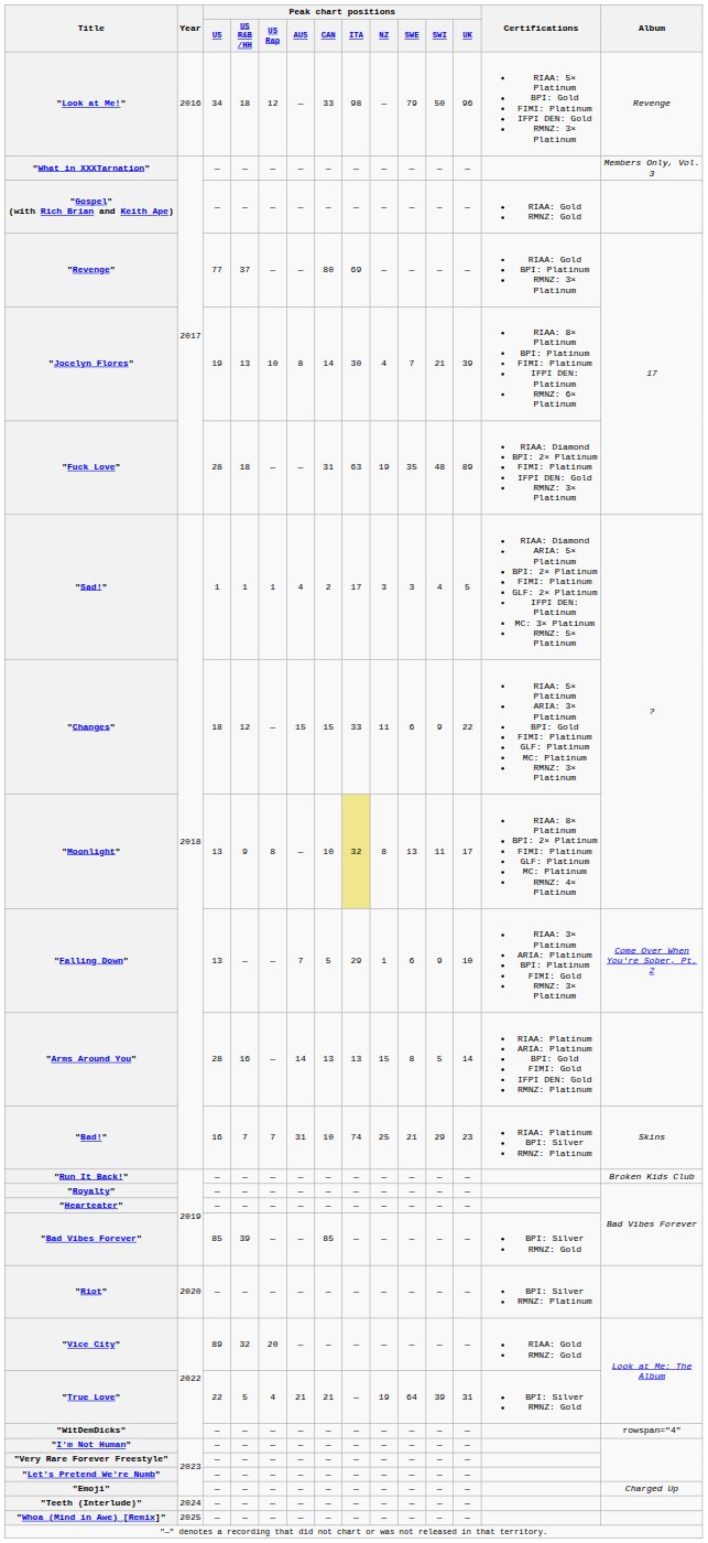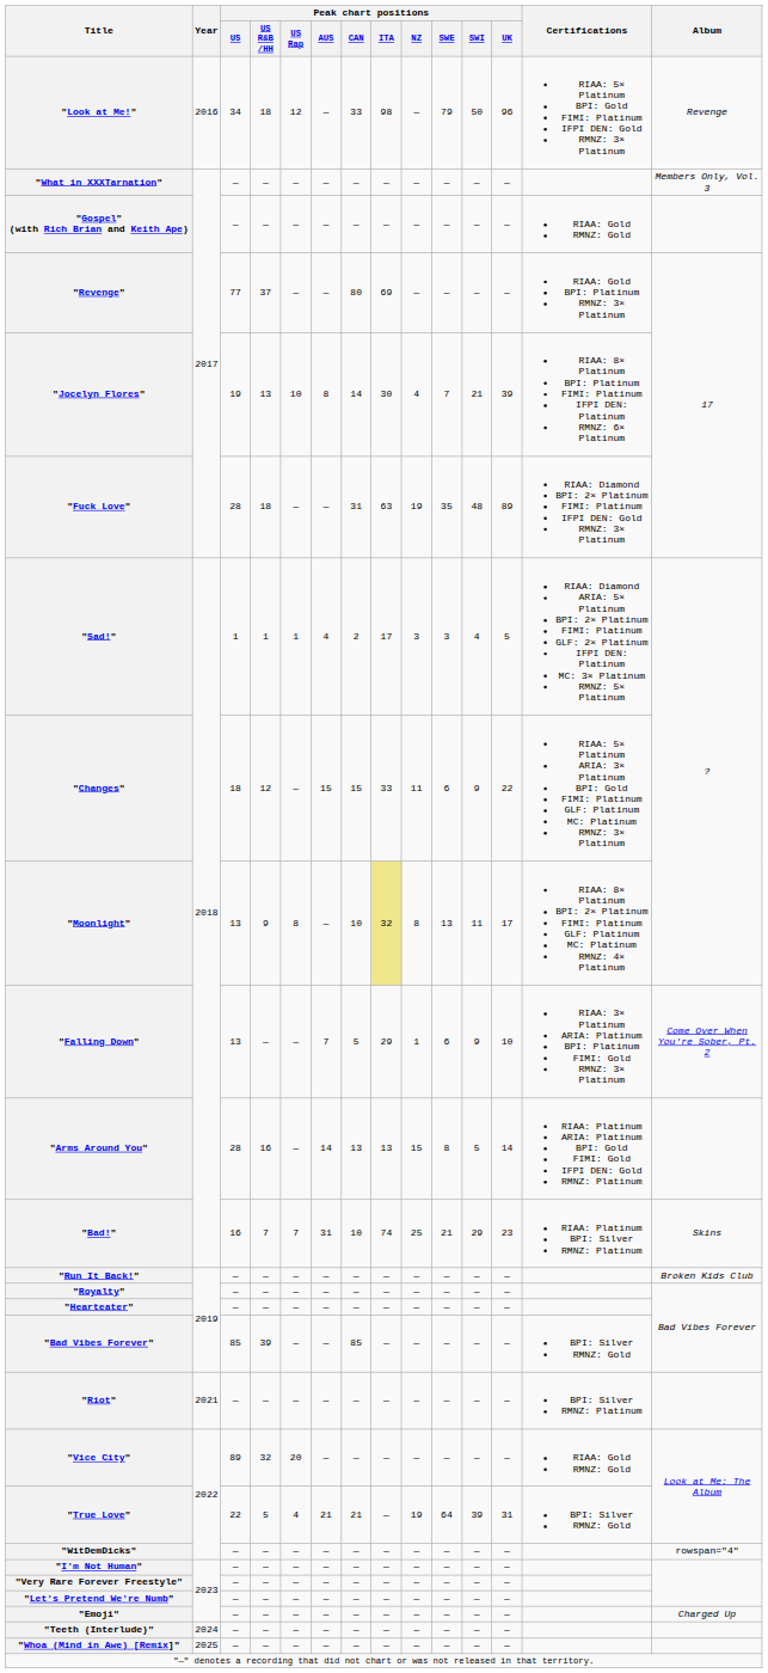"Riot" | Year: 2020 -> 2021
